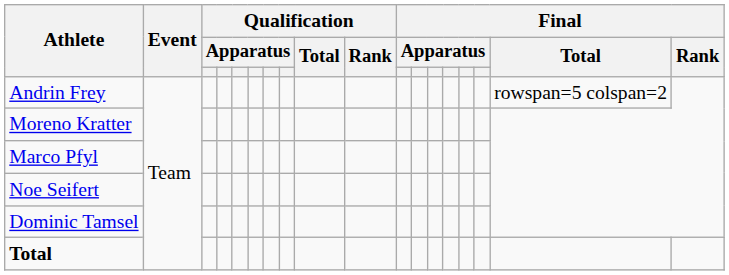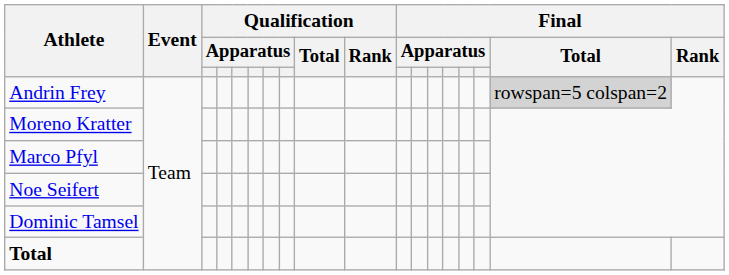Andrin Frey | Final / Total: no background -> lightgrey background
